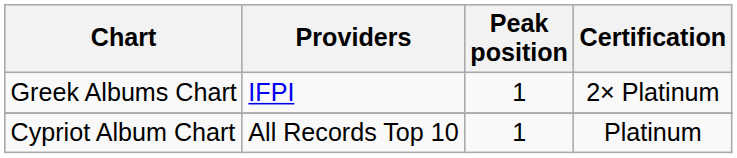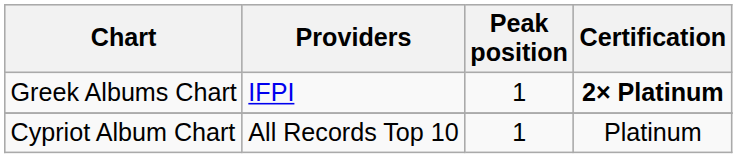Greek Albums Chart | Certification: normal -> bold
